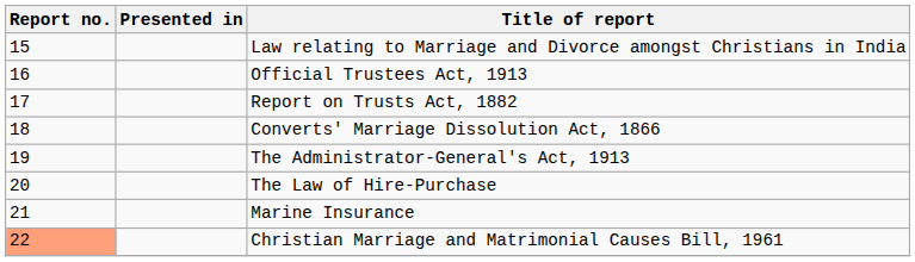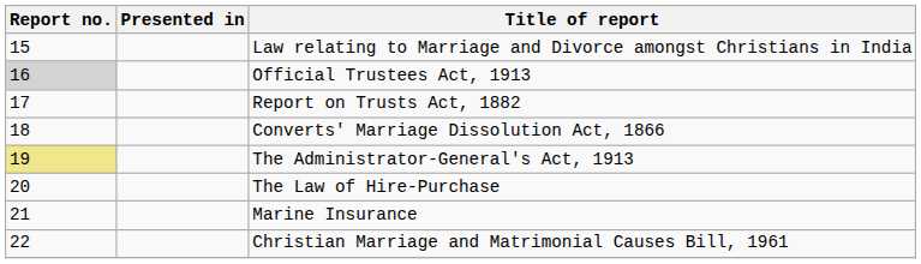Official Trustees Act, 1913 | Report no.: no background -> lightgrey background
The Administrator-General's Act, 1913 | Report no.: no background -> khaki background
Christian Marriage and Matrimonial Causes Bill, 1961 | Report no.: lightsalmon background -> no background
